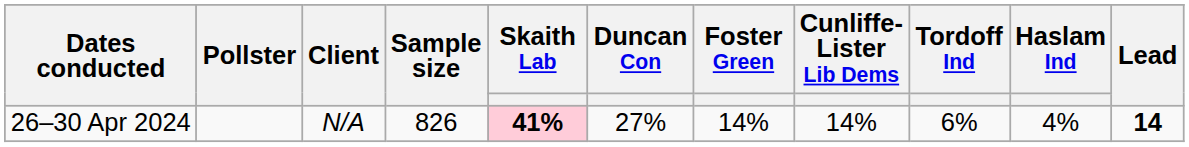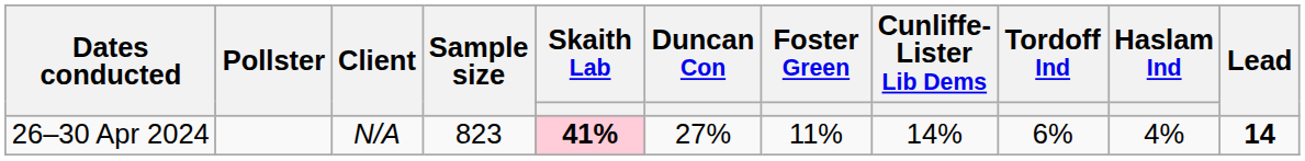26–30 Apr 2024 | Sample size: 826 -> 823
26–30 Apr 2024 | Foster Green: 14% -> 11%
